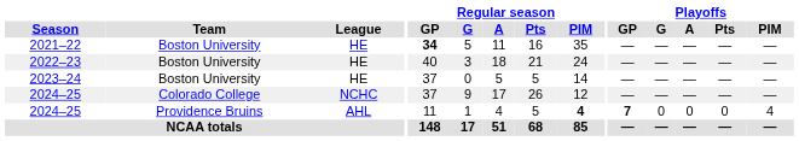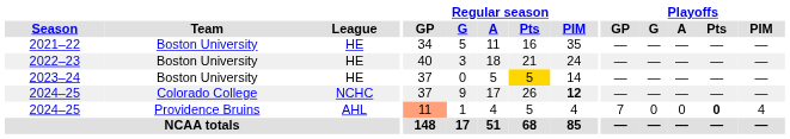2021–22 | Regular season / GP: bold -> normal
2023–24 | Regular season / Pts: no background -> gold background
2024–25 / Colorado College | Regular season / PIM: normal -> bold
2024–25 / Providence Bruins | Regular season / GP: no background -> lightsalmon background
2024–25 / Providence Bruins | Regular season / PIM: bold -> normal
2024–25 / Providence Bruins | Playoffs / GP: bold -> normal
2024–25 / Providence Bruins | Playoffs / Pts: normal -> bold
